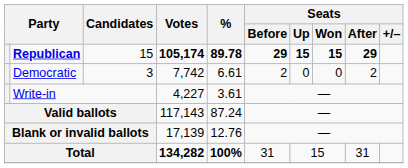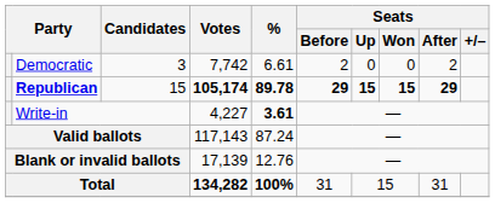rows swapped: Republican <-> Democratic
Write-in | %: normal -> bold
